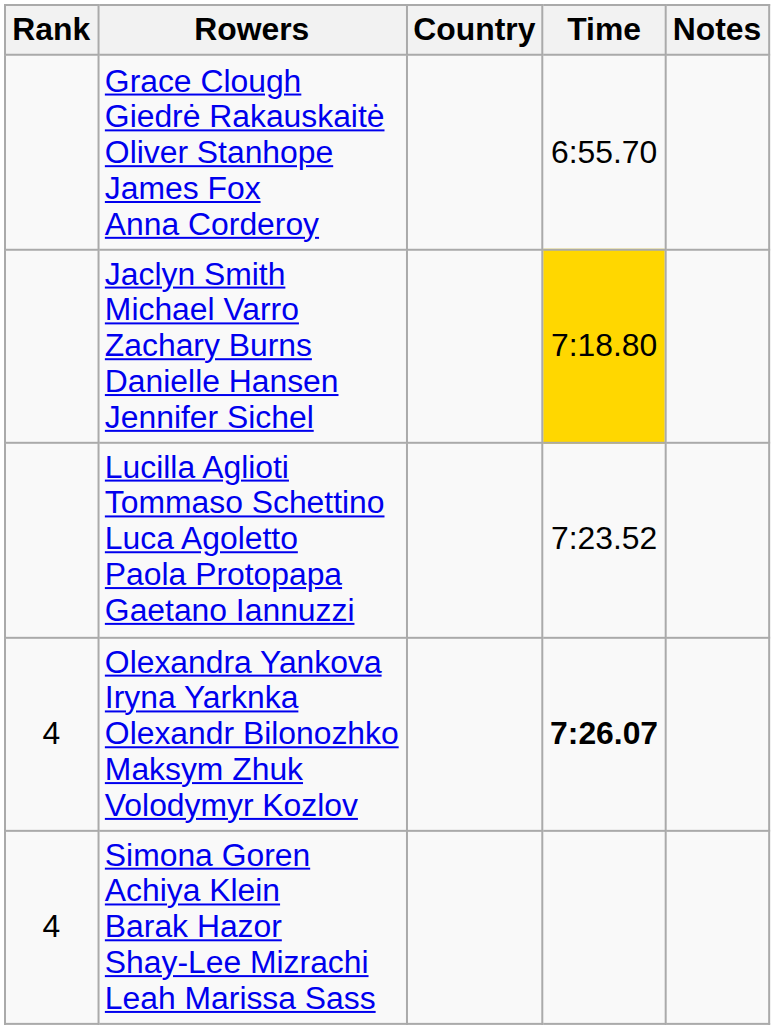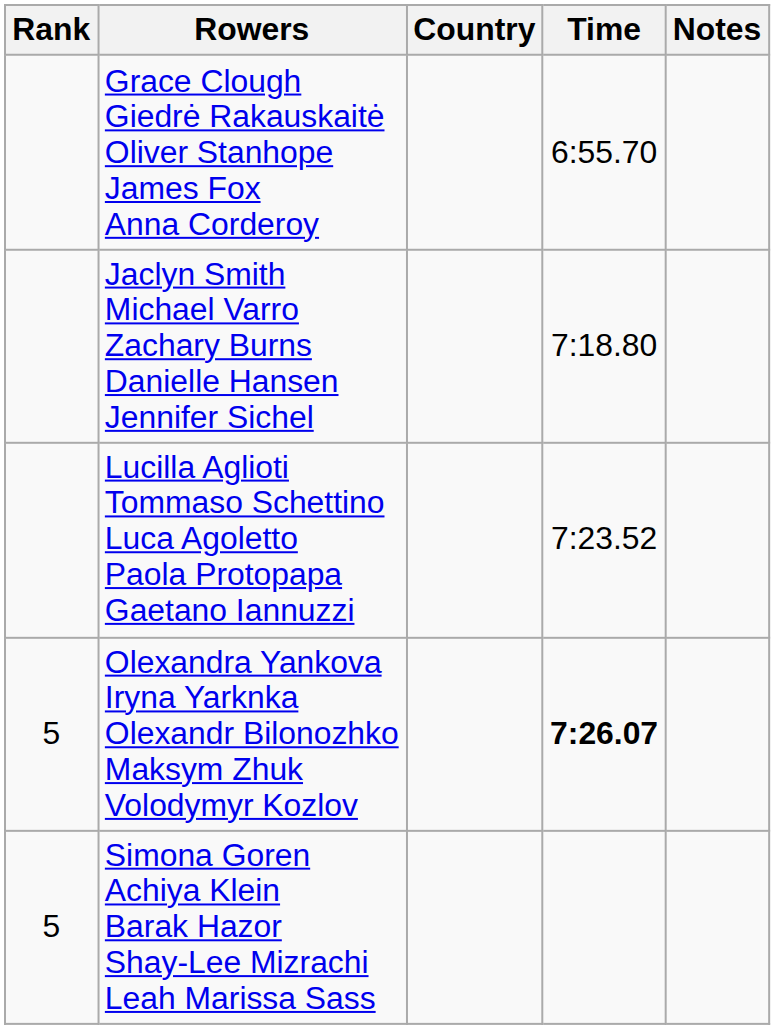row 3 | Time: gold background -> no background
row 5 | Rank: 4 -> 5
row 6 | Rank: 4 -> 5
